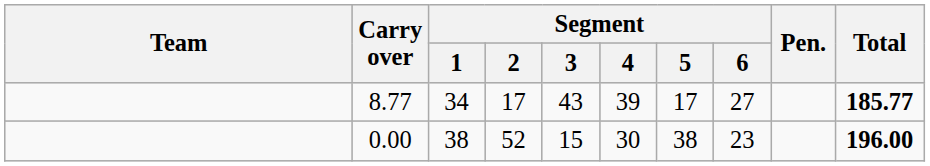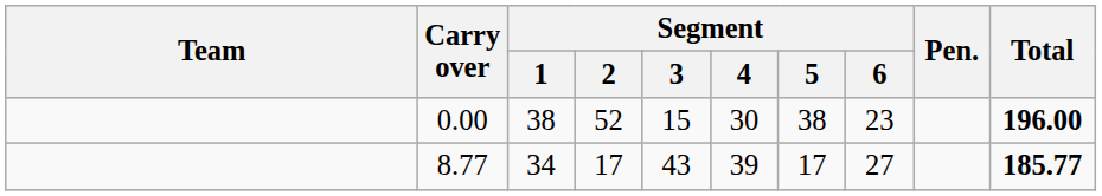rows swapped: 0.00 <-> 8.77
